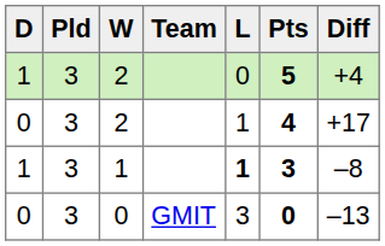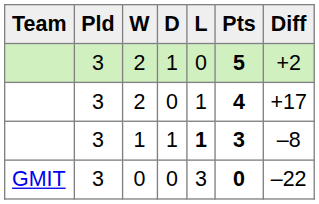columns swapped: Team <-> D
row 2 | Diff: +4 -> +2
row 5 | Diff: –13 -> –22
